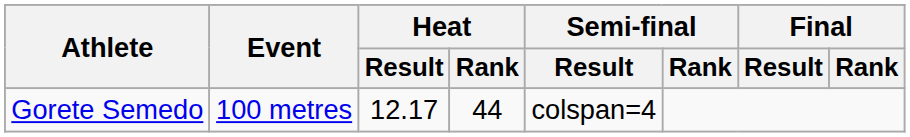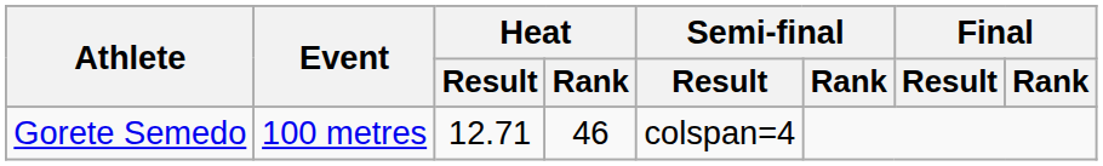Gorete Semedo | Heat / Result: 12.17 -> 12.71
Gorete Semedo | Heat / Rank: 44 -> 46
